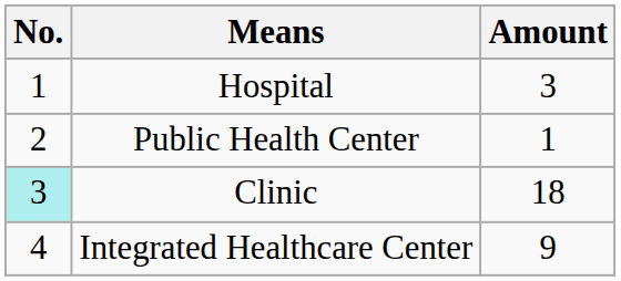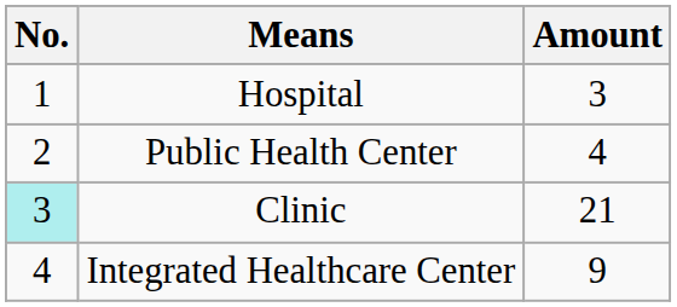Public Health Center | Amount: 1 -> 4
Clinic | Amount: 18 -> 21
